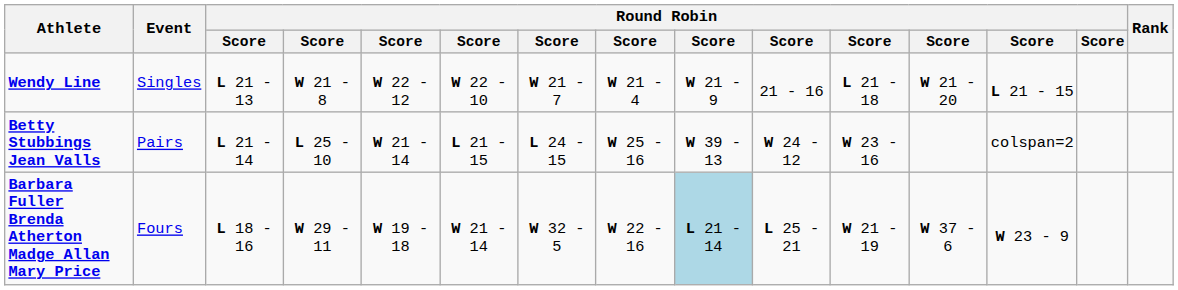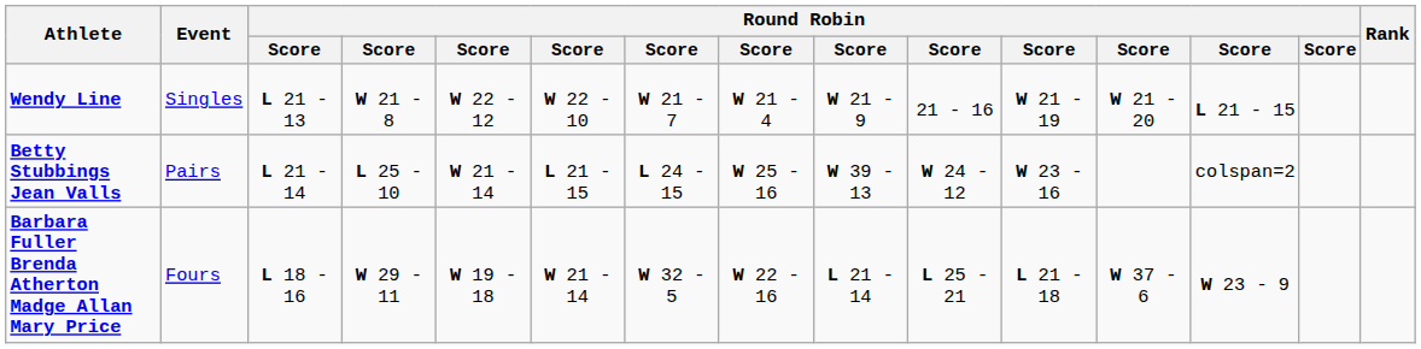Wendy Line | column 11: L 21 - 18 -> W 21 - 19
Barbara Fuller Brenda Atherton Madge Allan Mary Price | column 9: lightblue background -> no background
Barbara Fuller Brenda Atherton Madge Allan Mary Price | column 11: W 21 - 19 -> L 21 - 18
